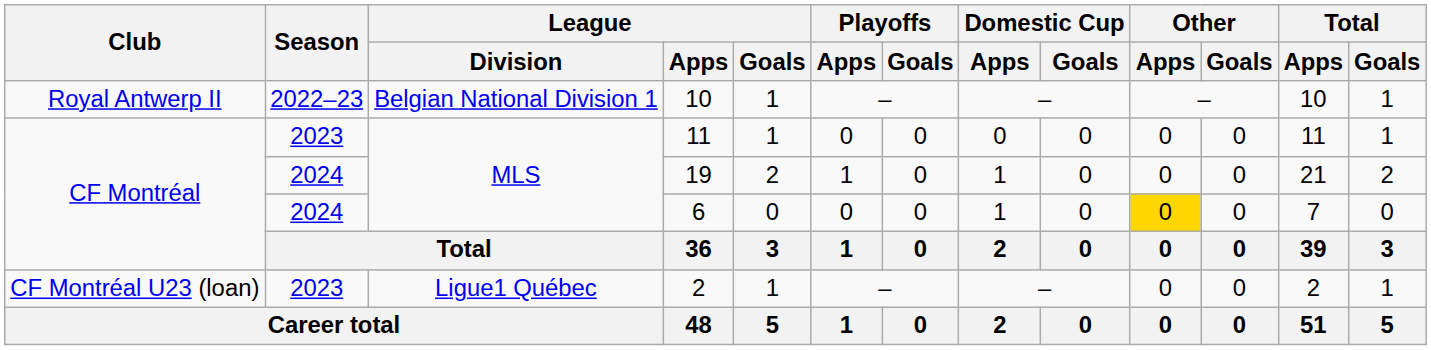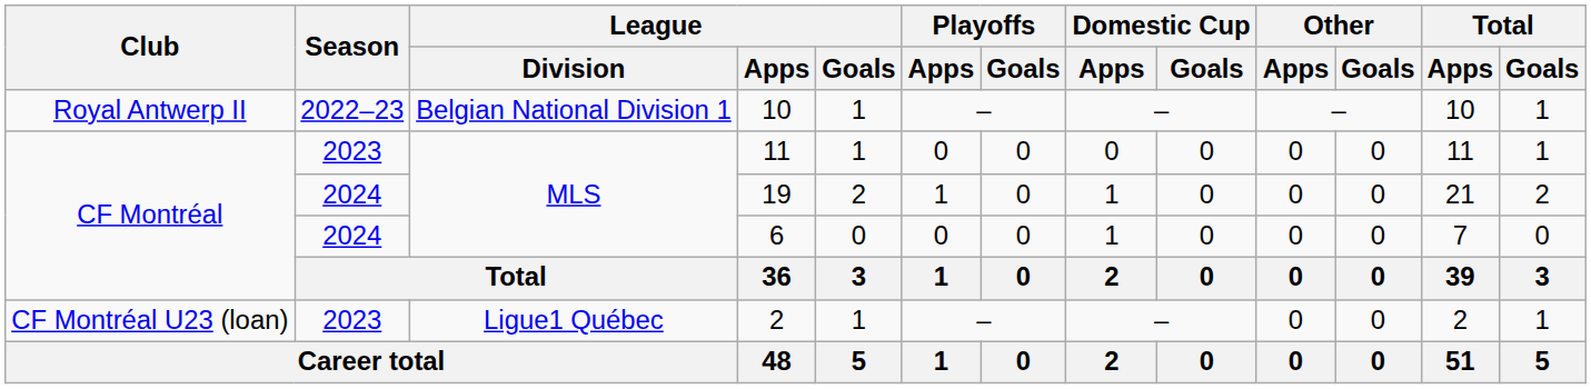6 | Other / Apps: gold background -> no background
